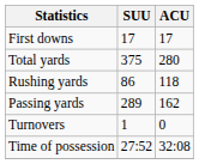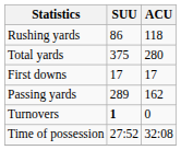rows swapped: First downs <-> Rushing yards
Turnovers | SUU: normal -> bold
